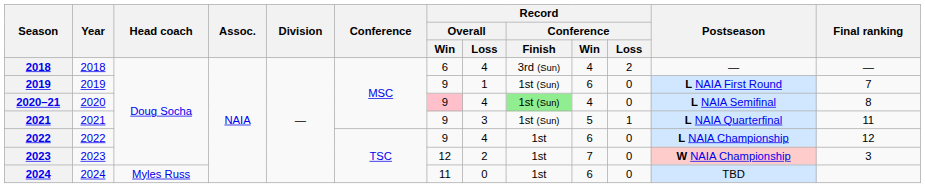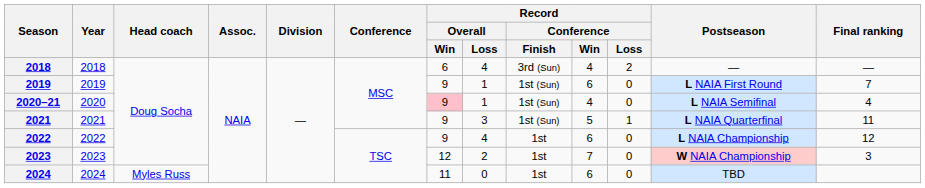2020–21 | Record / Overall / Loss: 4 -> 1
2020–21 | Record / Conference / Finish: lightgreen background -> no background
2020–21 | Final ranking: 8 -> 4
